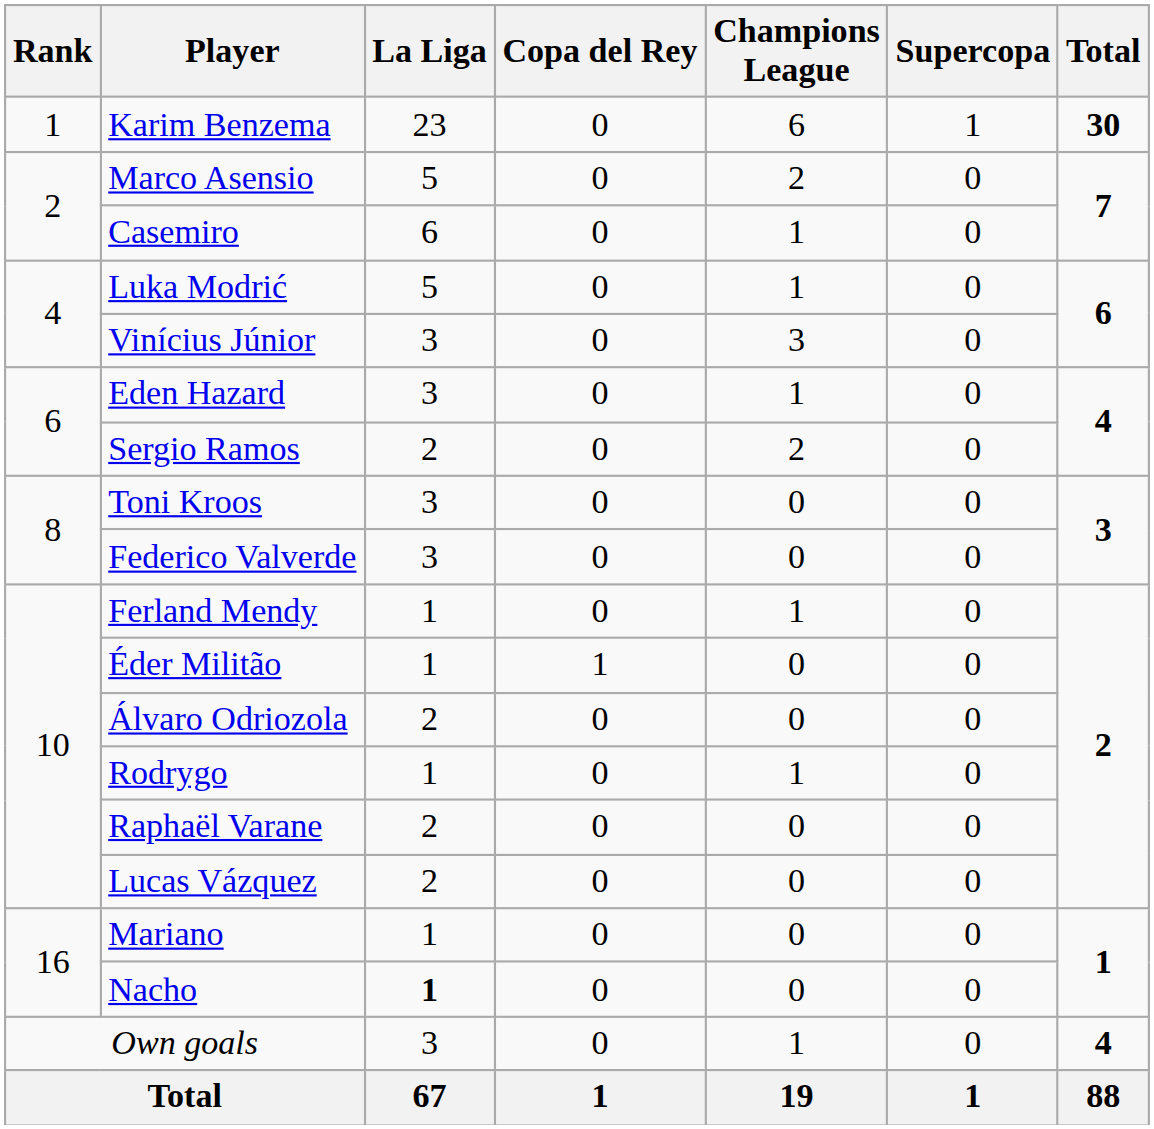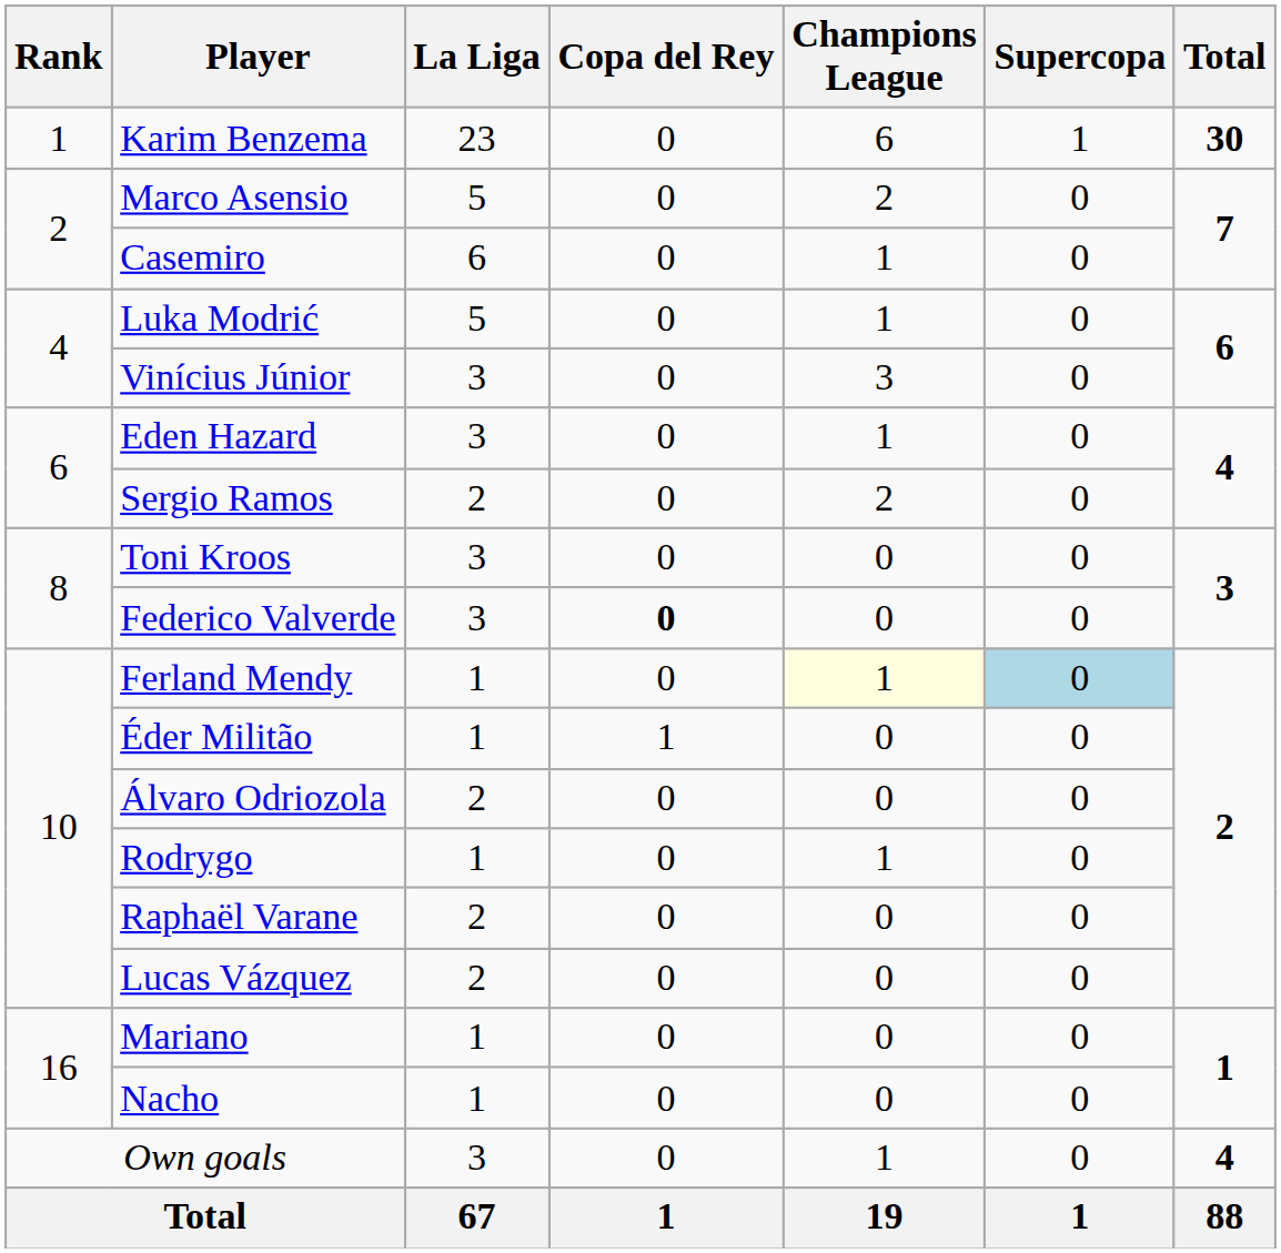Federico Valverde | Copa del Rey: normal -> bold
Ferland Mendy | Champions League: no background -> lightyellow background
Ferland Mendy | Supercopa: no background -> lightblue background
Nacho | La Liga: bold -> normal
